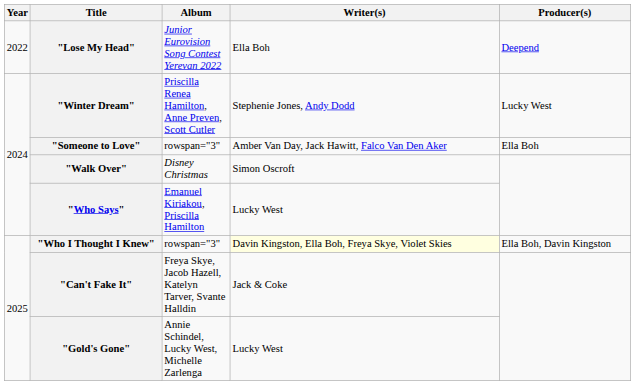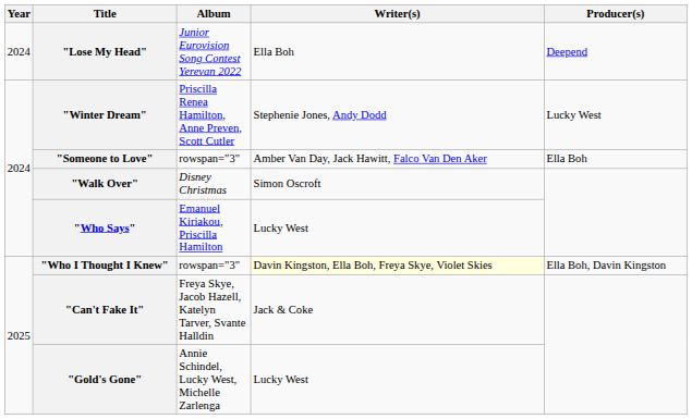"Lose My Head" | Year: 2022 -> 2024
